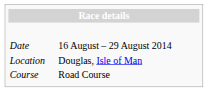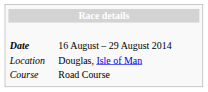Date | column 1: normal -> bold
